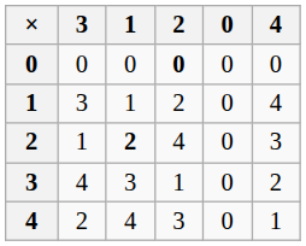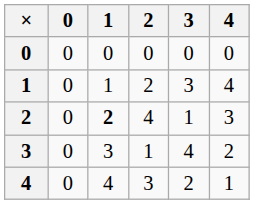columns swapped: 0 <-> 3
row 2 | 2: bold -> normal
